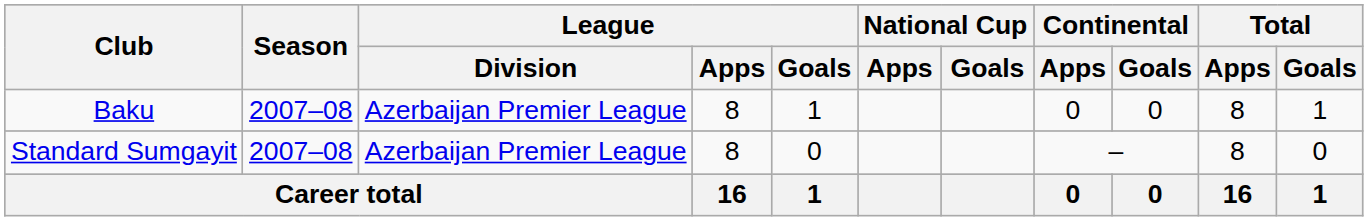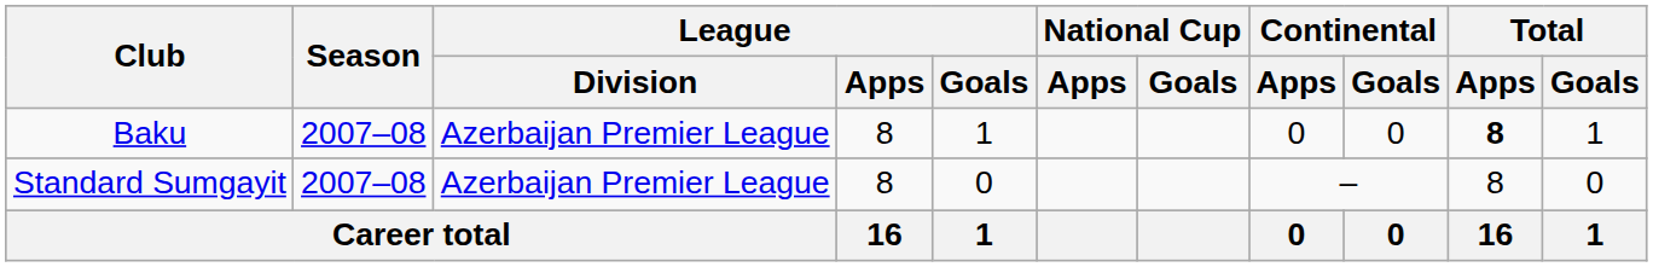Baku | Total / Apps: normal -> bold
